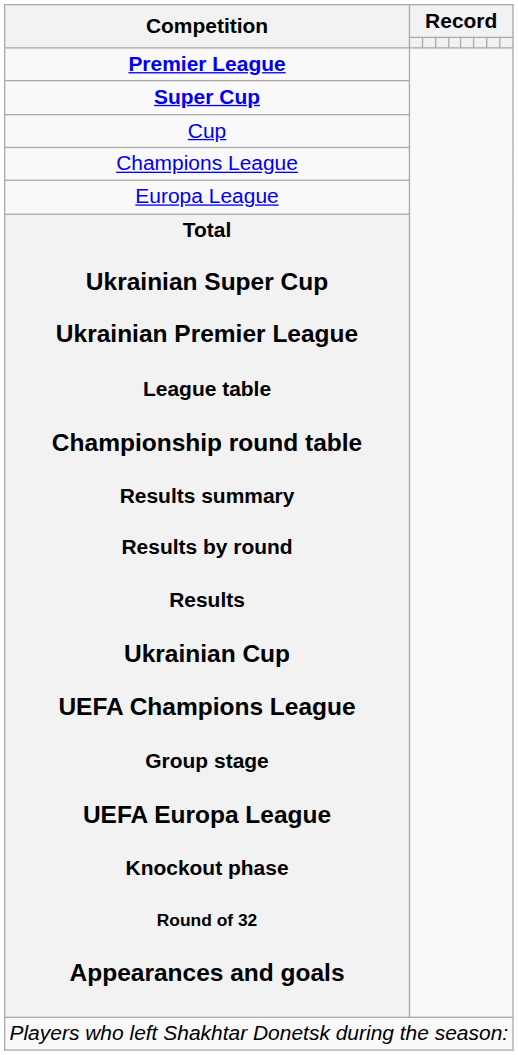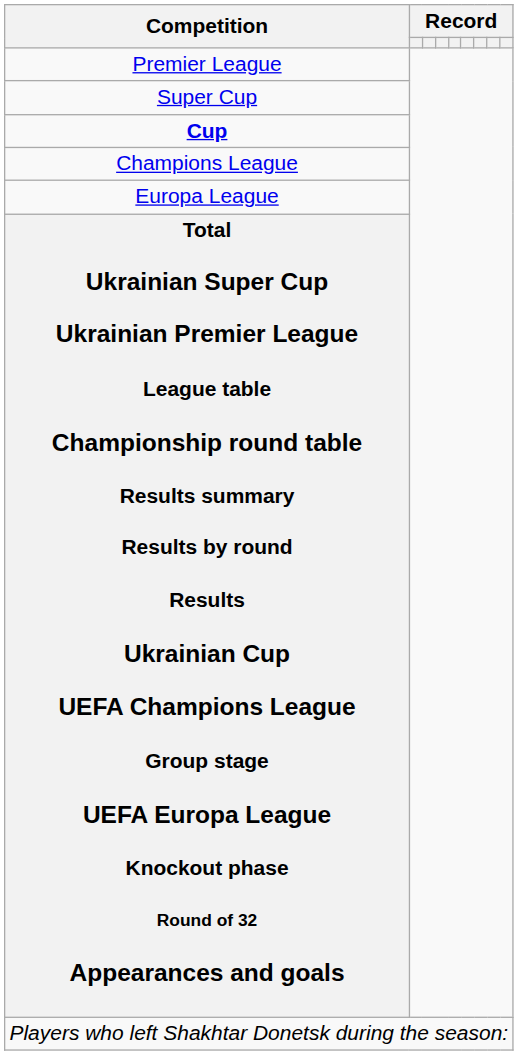Premier League | Competition: bold -> normal
Super Cup | Competition: bold -> normal
Cup | Competition: normal -> bold
